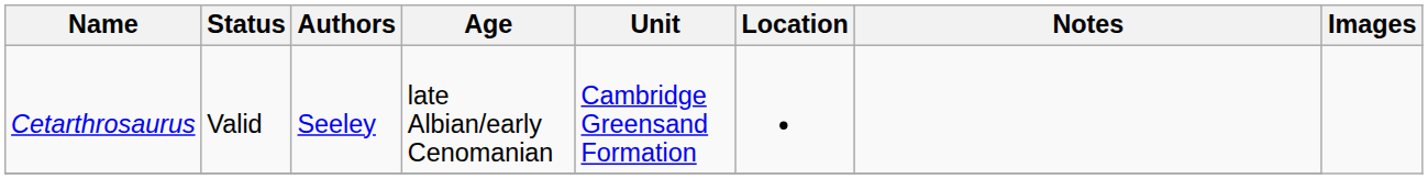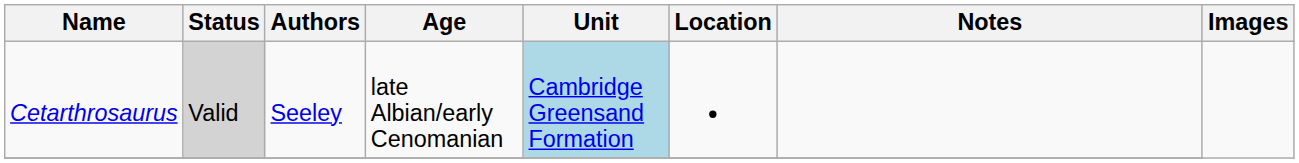Cetarthrosaurus | Status: no background -> lightgrey background
Cetarthrosaurus | Unit: no background -> lightblue background
